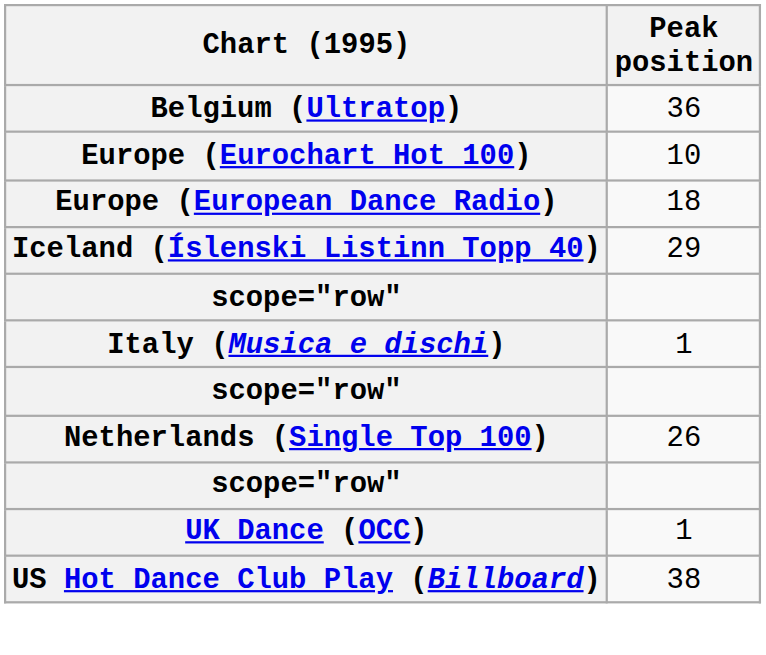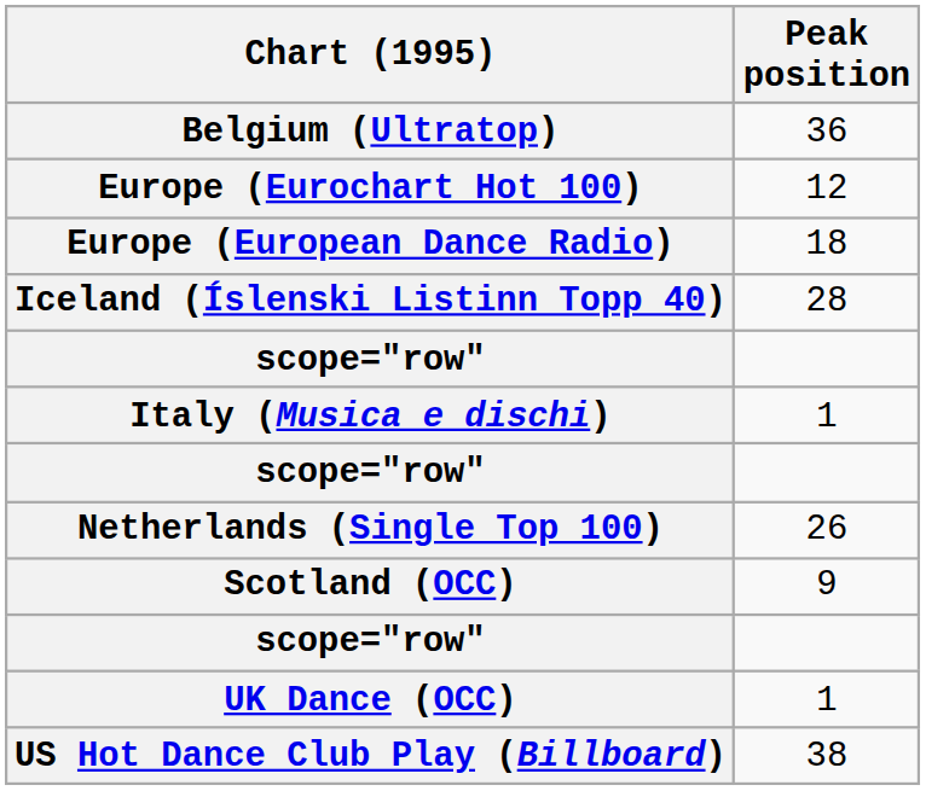Europe (Eurochart Hot 100) | Peak position: 10 -> 12
Iceland (Íslenski Listinn Topp 40) | Peak position: 29 -> 28
+ row: Scotland (OCC) | 9
